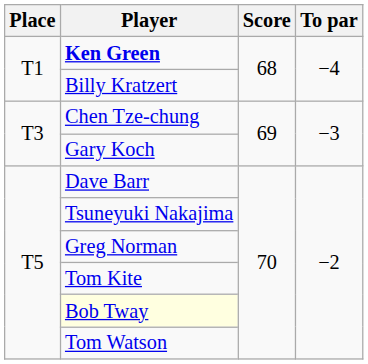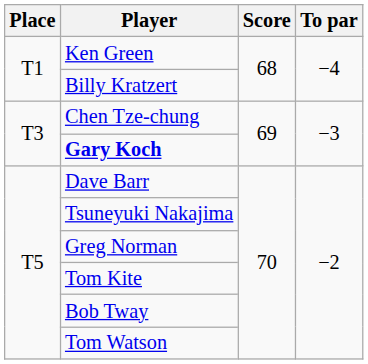Ken Green | Player: bold -> normal
Gary Koch | Player: normal -> bold
Bob Tway | Player: lightyellow background -> no background
